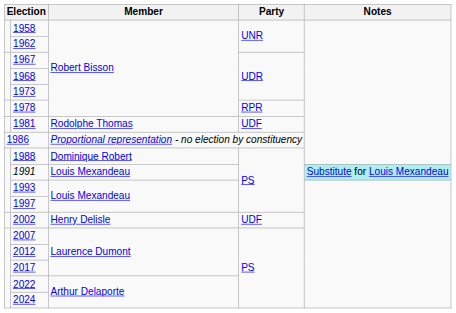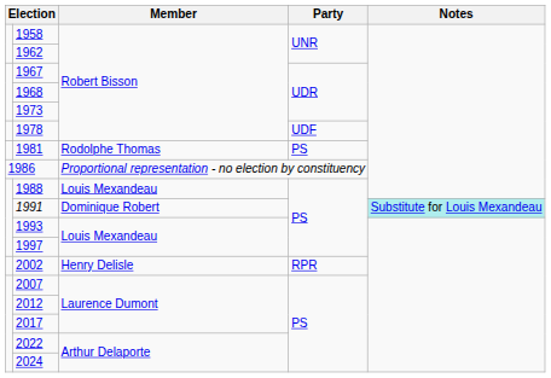1978 | Party: RPR -> UDF
1981 | Party: UDF -> PS
1988 | Member: Dominique Robert -> Louis Mexandeau
1991 | Member: Louis Mexandeau -> Dominique Robert
2002 | Party: UDF -> RPR
